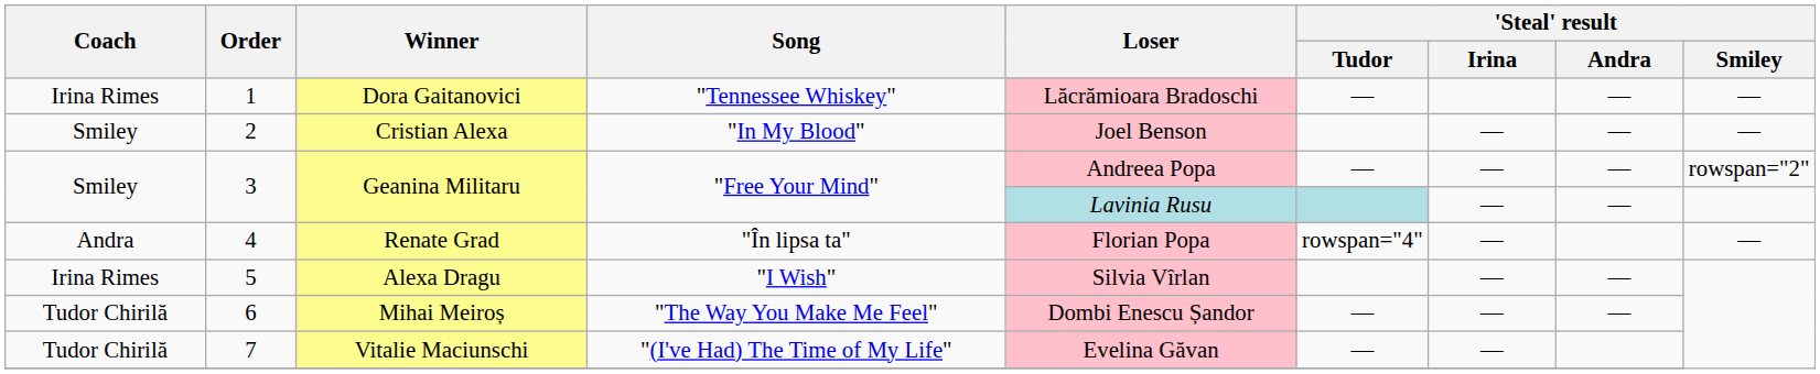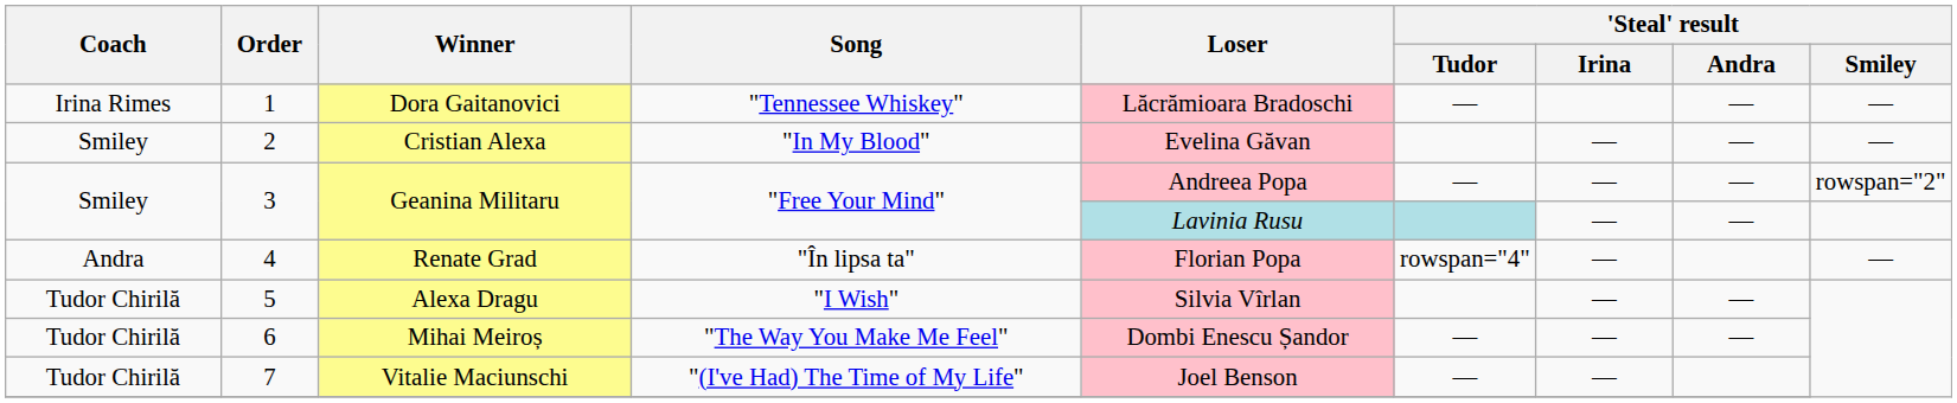2 | Loser: Joel Benson -> Evelina Găvan
5 | Coach: Irina Rimes -> Tudor Chirilă
7 | Loser: Evelina Găvan -> Joel Benson
